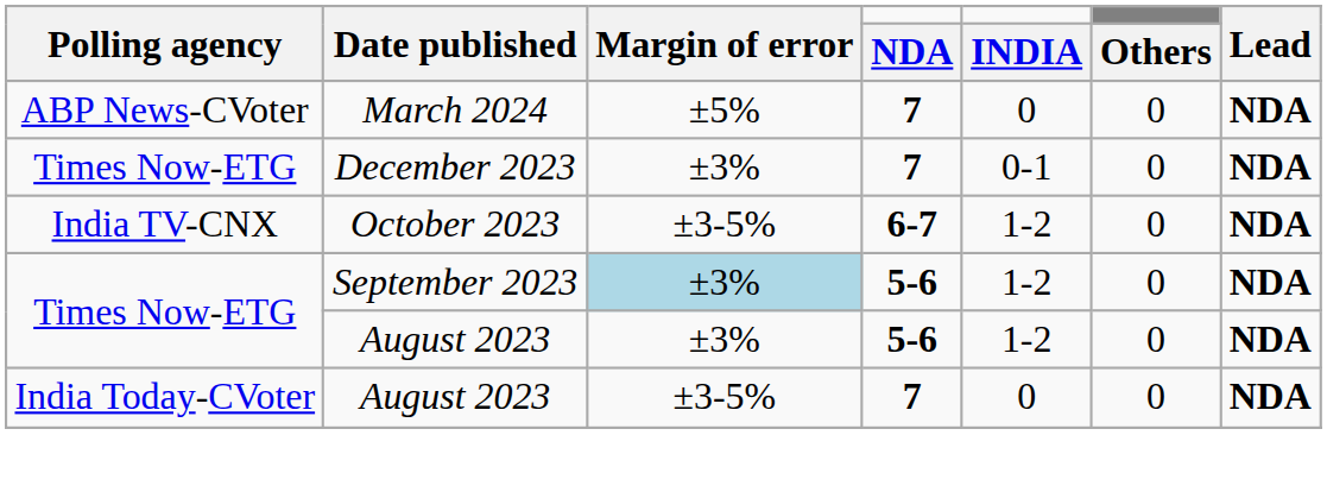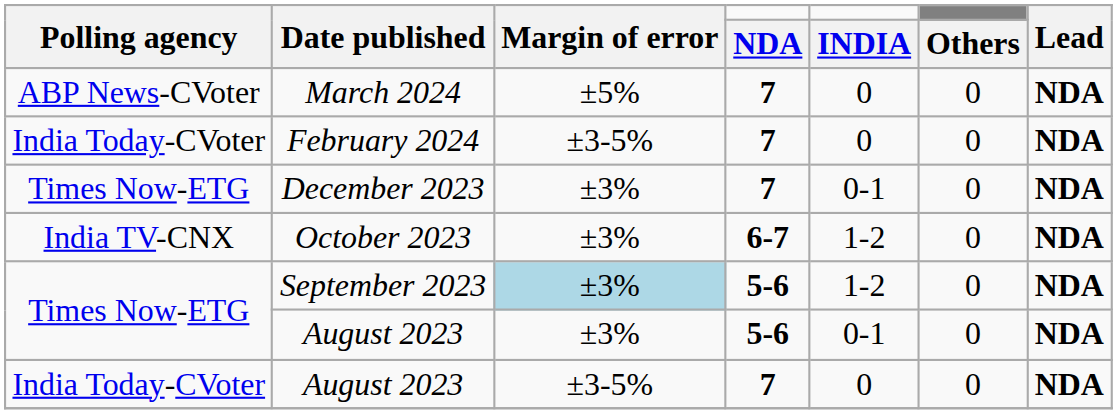+ row: India Today-CVoter | February 2024 | ±3-5% | 7 | 0 | 0 | NDA
October 2023 | Margin of error: ±3-5% -> ±3%
Times Now-ETG / August 2023 | INDIA: 1-2 -> 0-1
